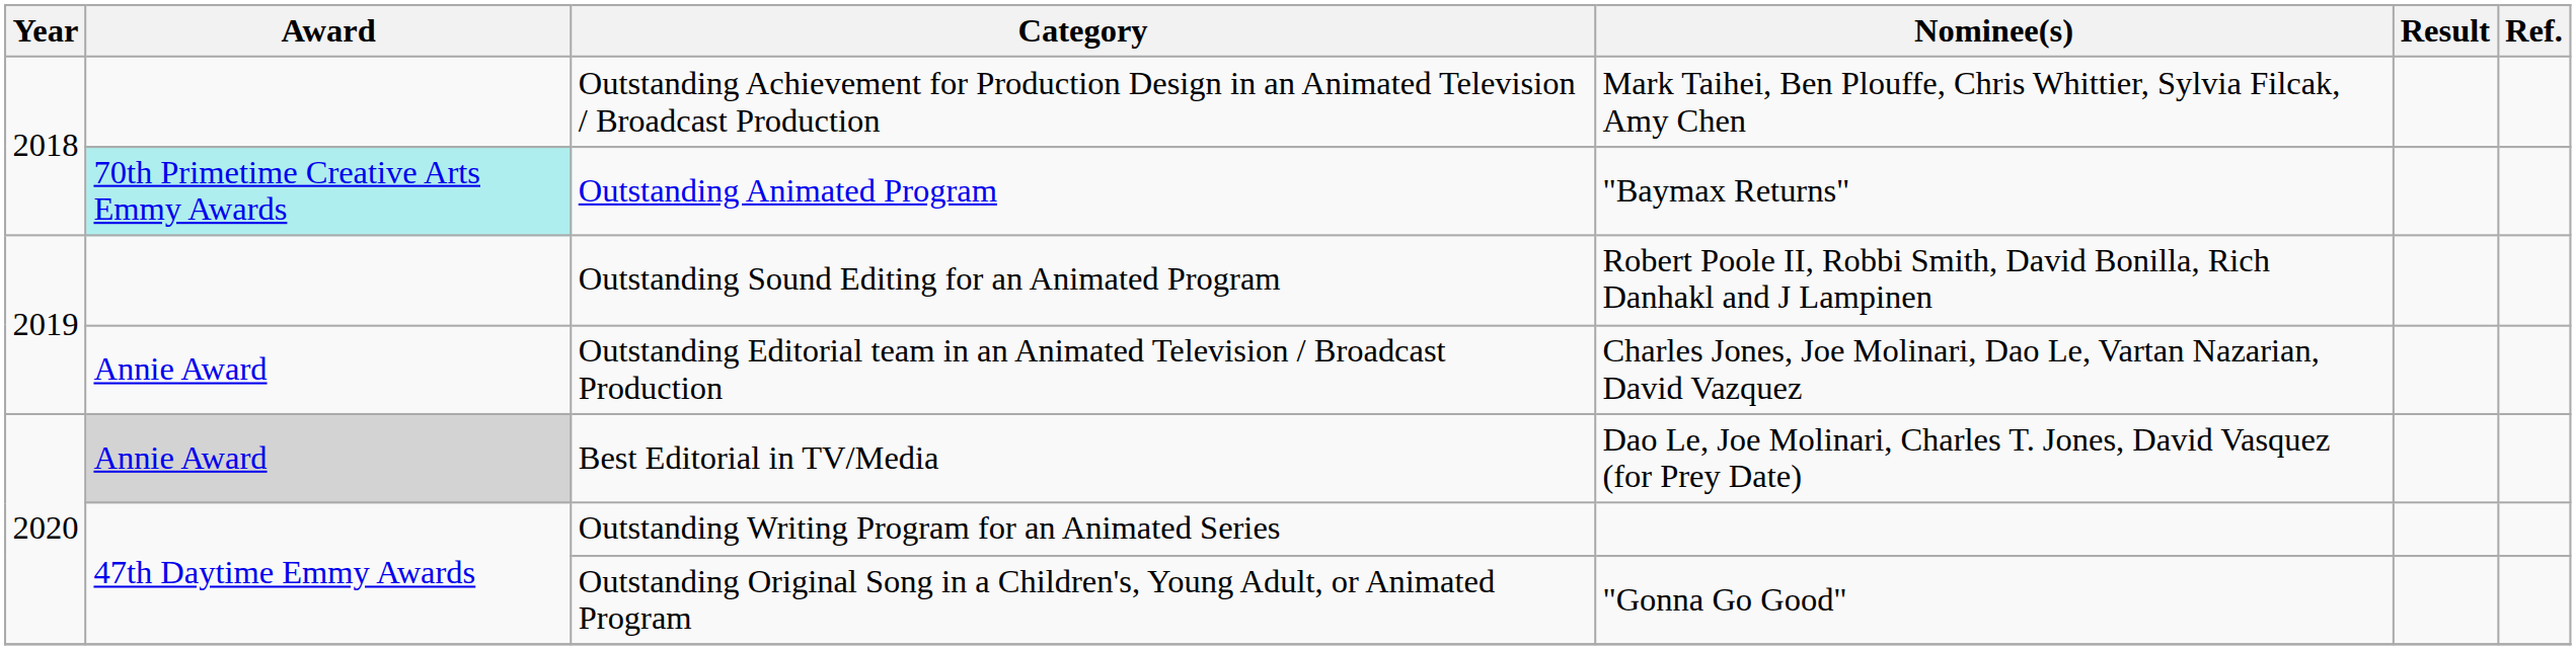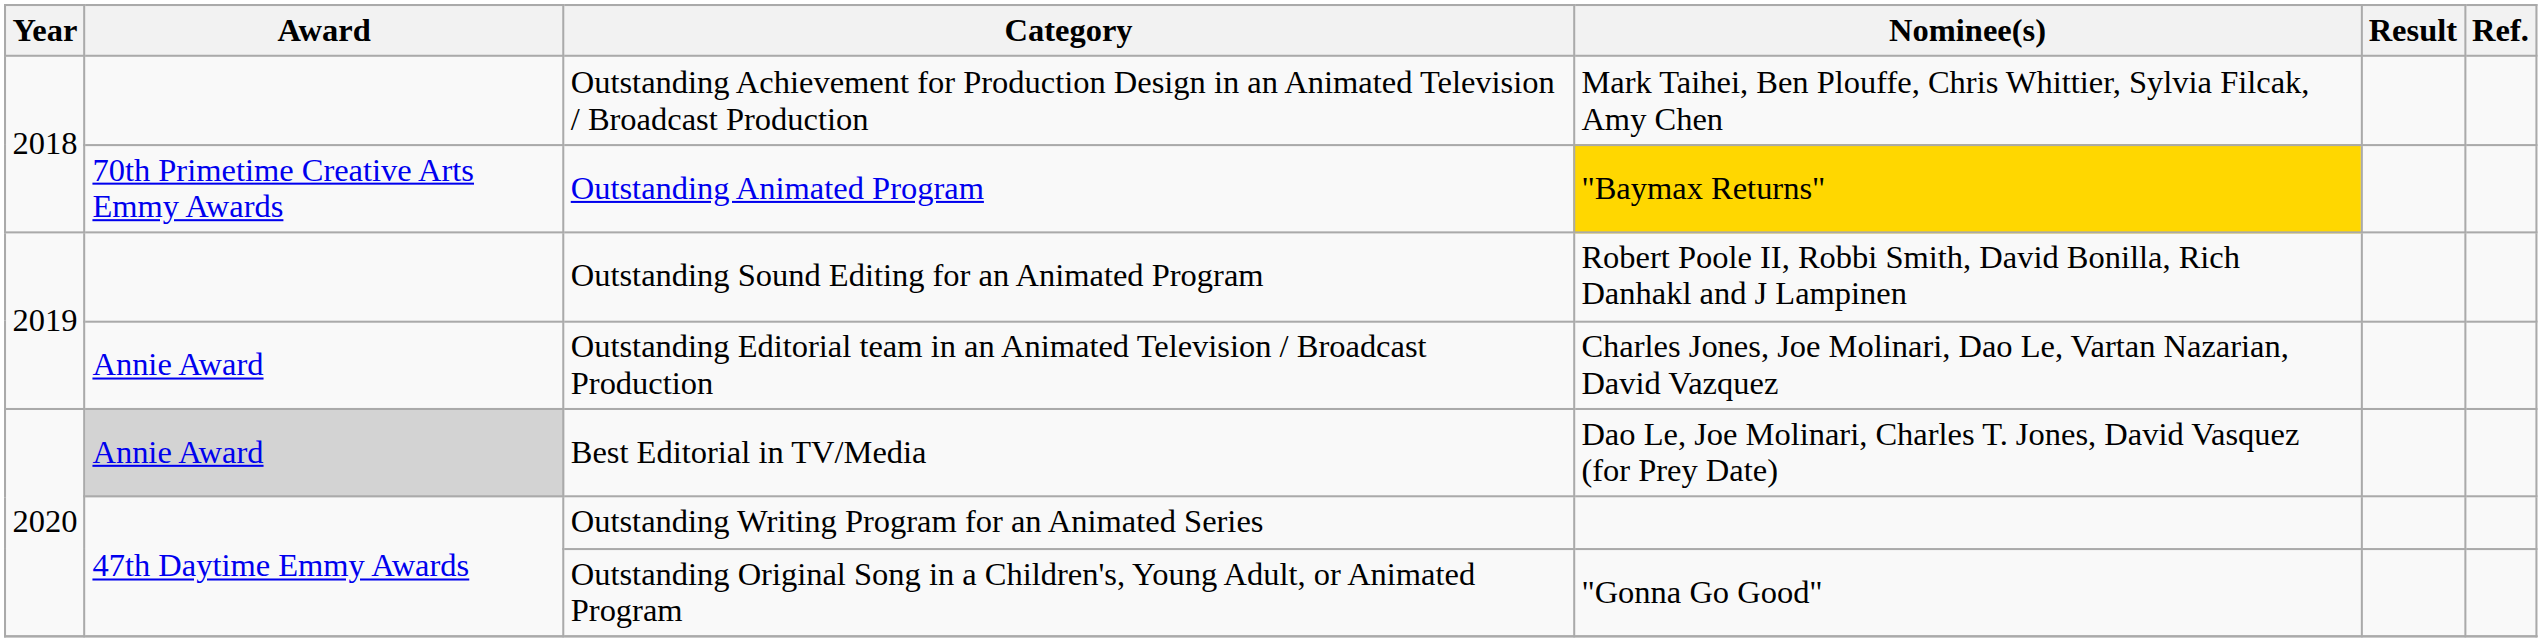Outstanding Animated Program | Award: paleturquoise background -> no background
Outstanding Animated Program | Nominee(s): no background -> gold background
